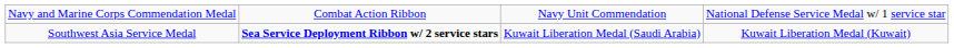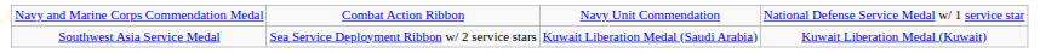Southwest Asia Service Medal | column 2: bold -> normal
